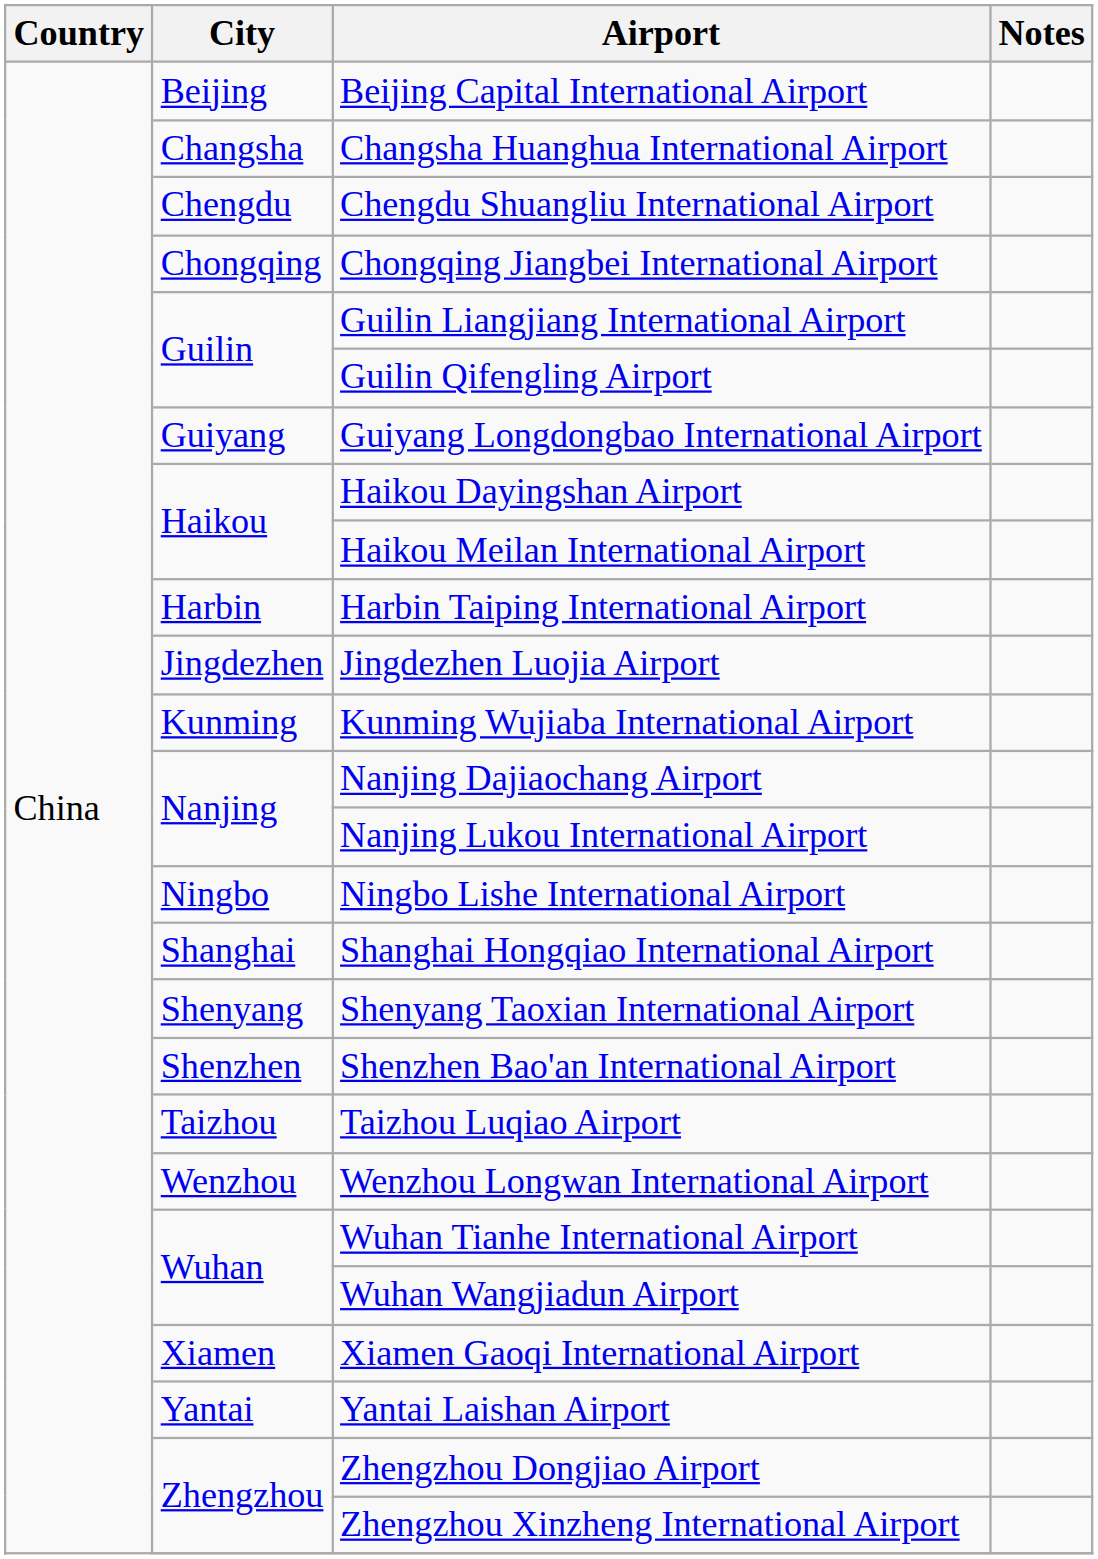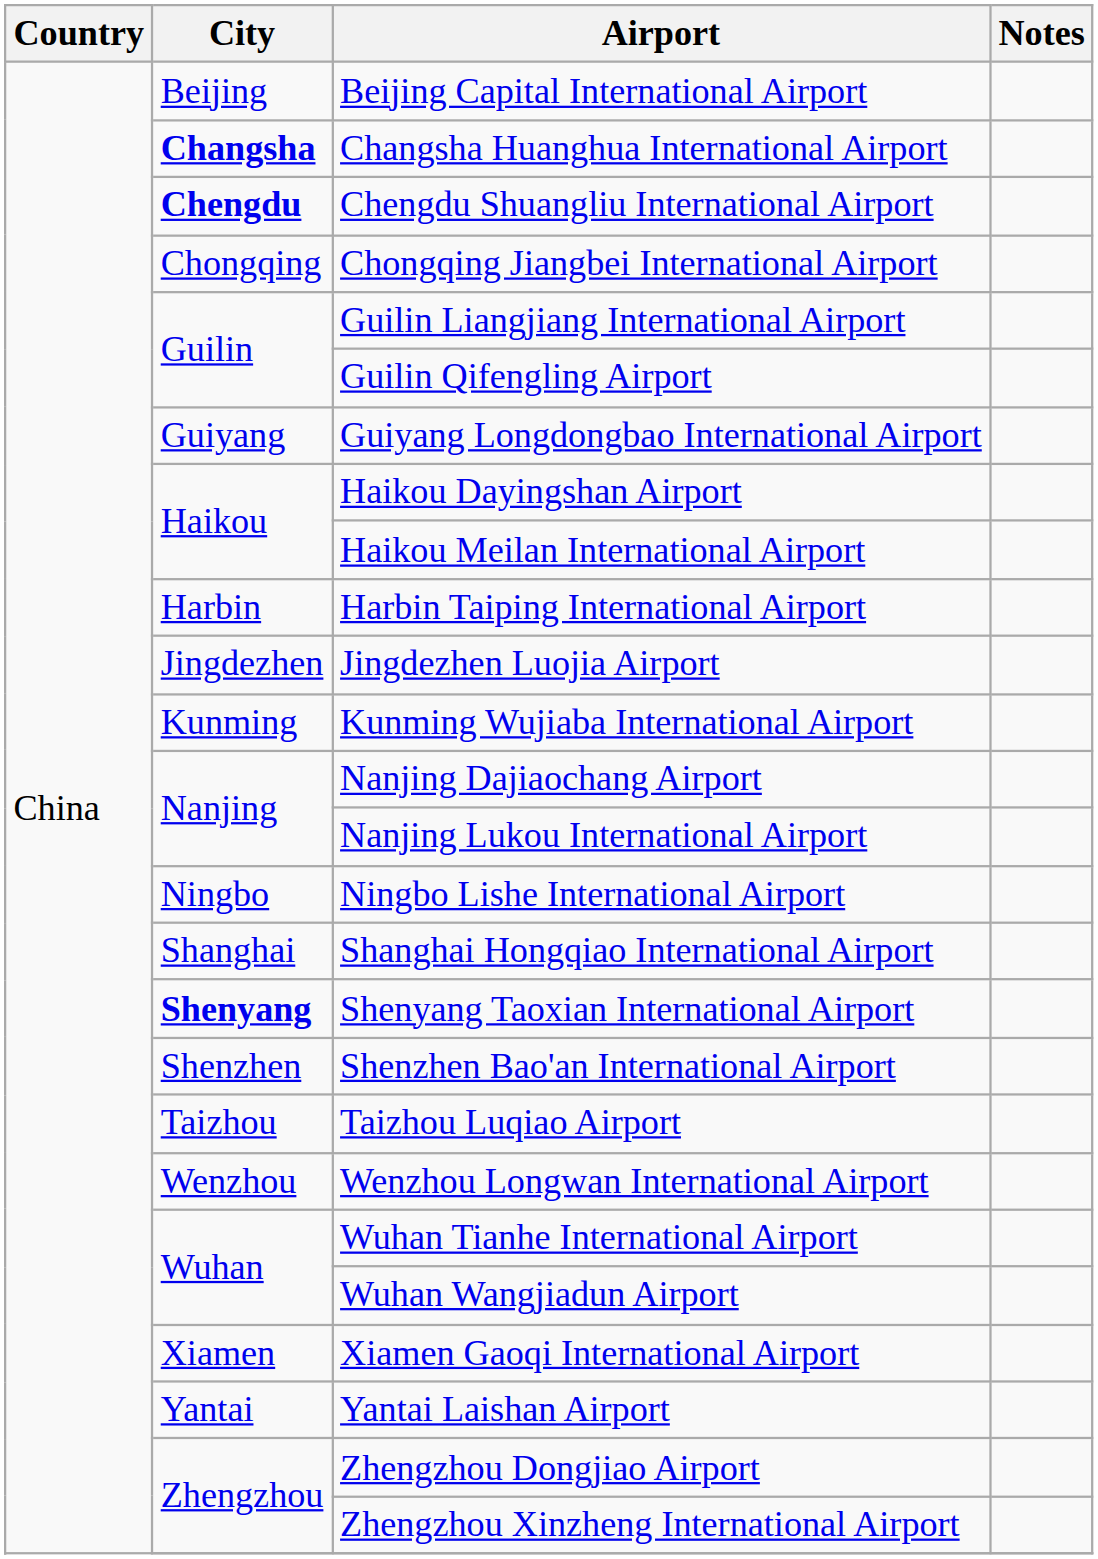Changsha Huanghua International Airport | City: normal -> bold
Chengdu Shuangliu International Airport | City: normal -> bold
Shenyang Taoxian International Airport | City: normal -> bold
